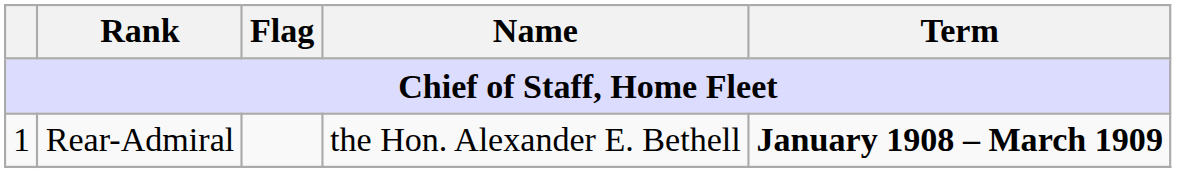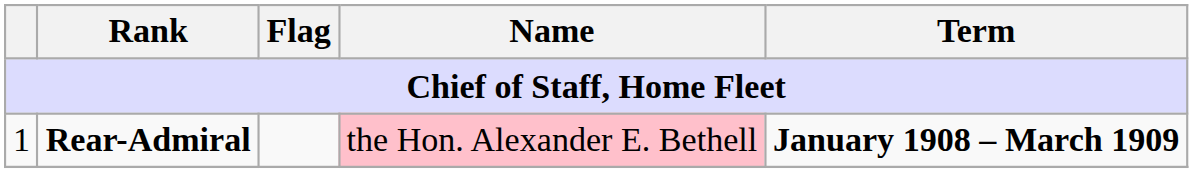1 | Rank: normal -> bold
1 | Name: no background -> pink background
